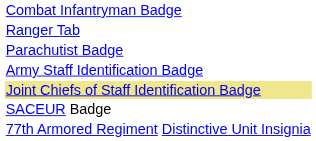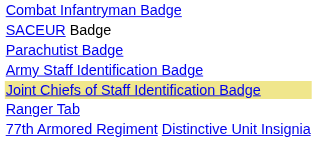row 2 | column 1: Ranger Tab -> SACEUR Badge
row 6 | column 1: SACEUR Badge -> Ranger Tab
